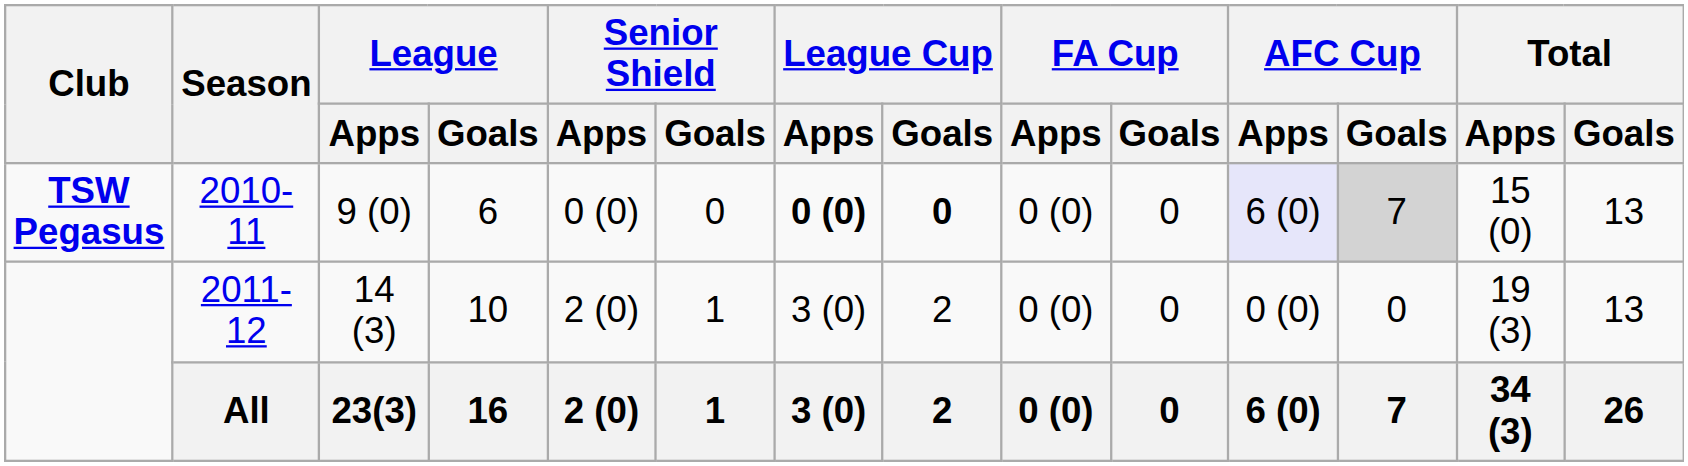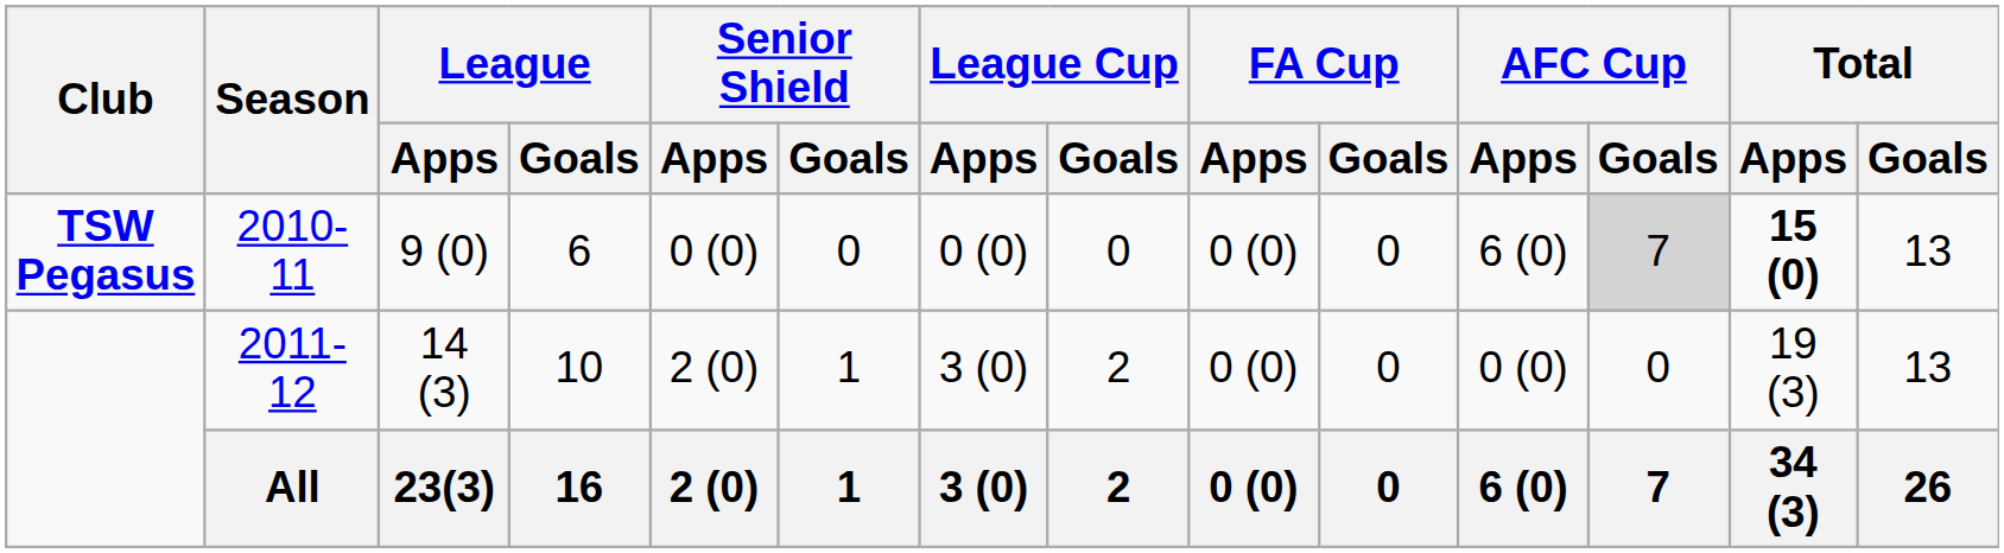TSW Pegasus | League Cup / Apps: bold -> normal
TSW Pegasus | League Cup / Goals: bold -> normal
TSW Pegasus | AFC Cup / Apps: lavender background -> no background
TSW Pegasus | Total / Apps: normal -> bold
